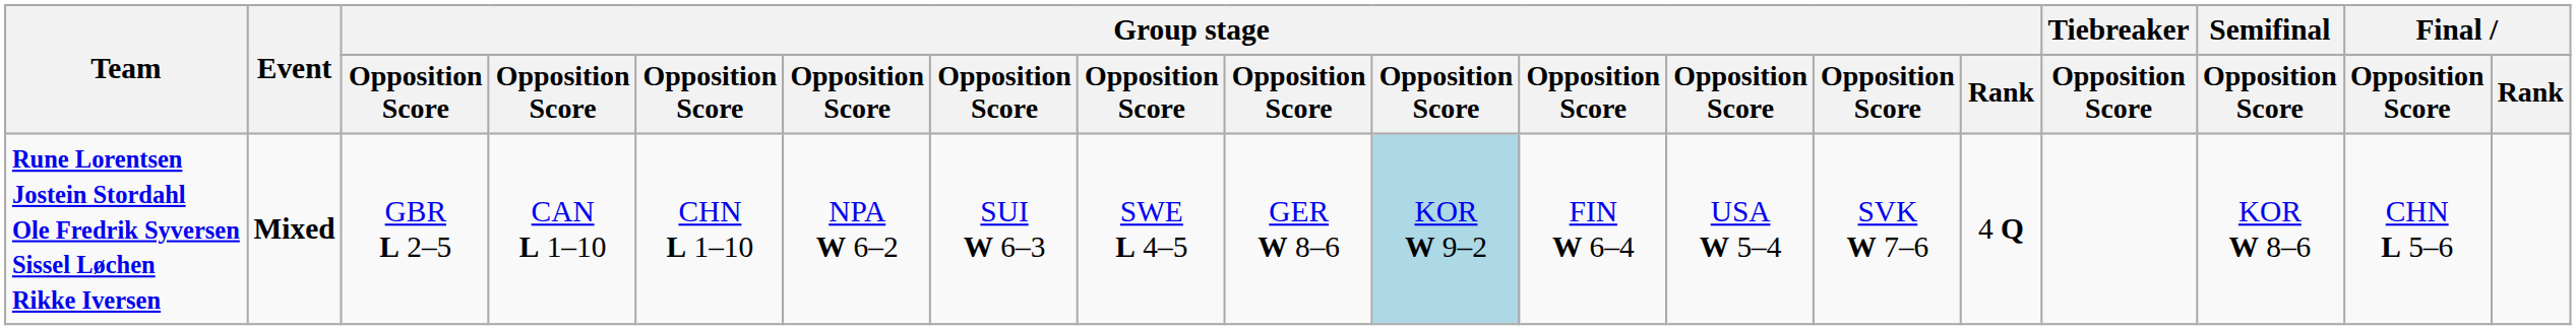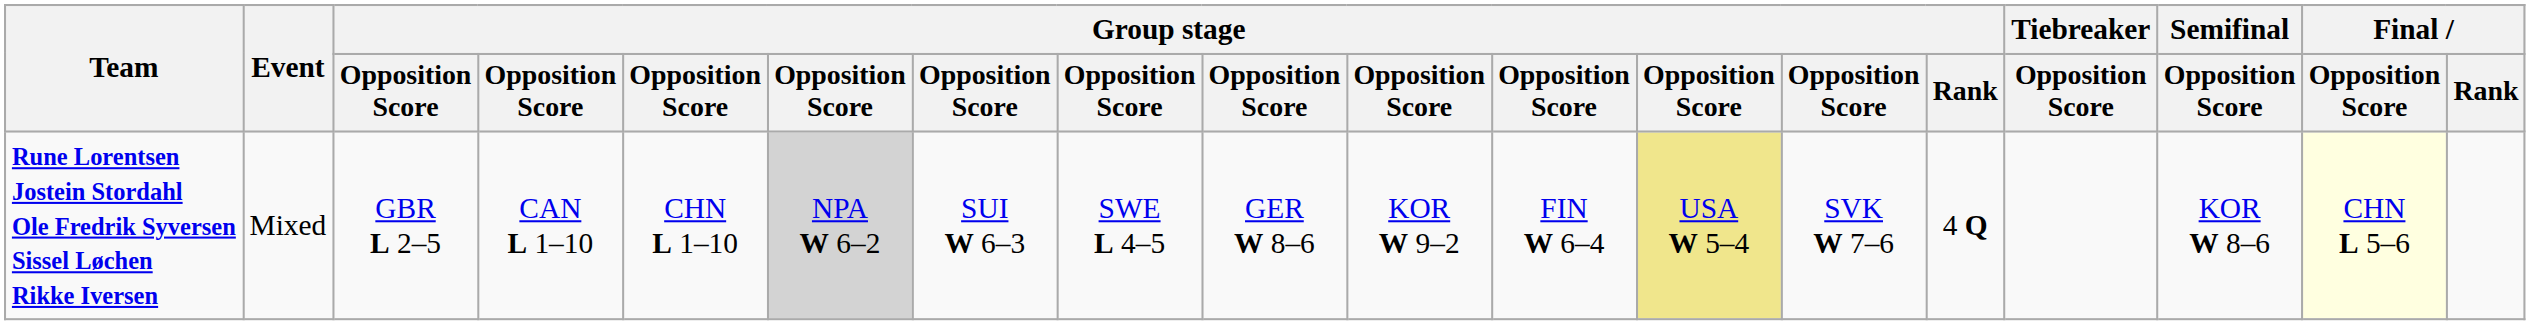row 3 | Event: bold -> normal
row 3 | column 6: no background -> lightgrey background
row 3 | column 10: lightblue background -> no background
row 3 | column 12: no background -> khaki background
row 3 | Final / Opposition Score: no background -> lightyellow background
